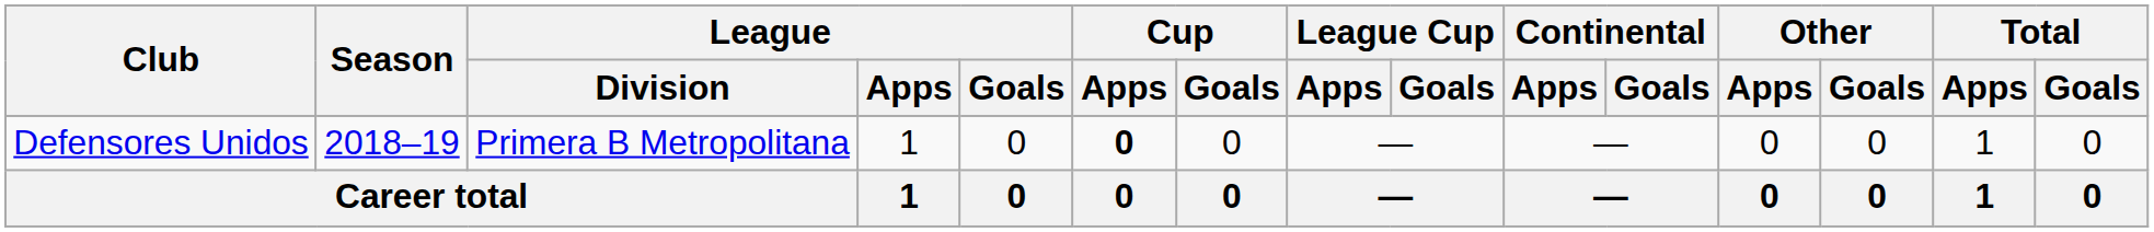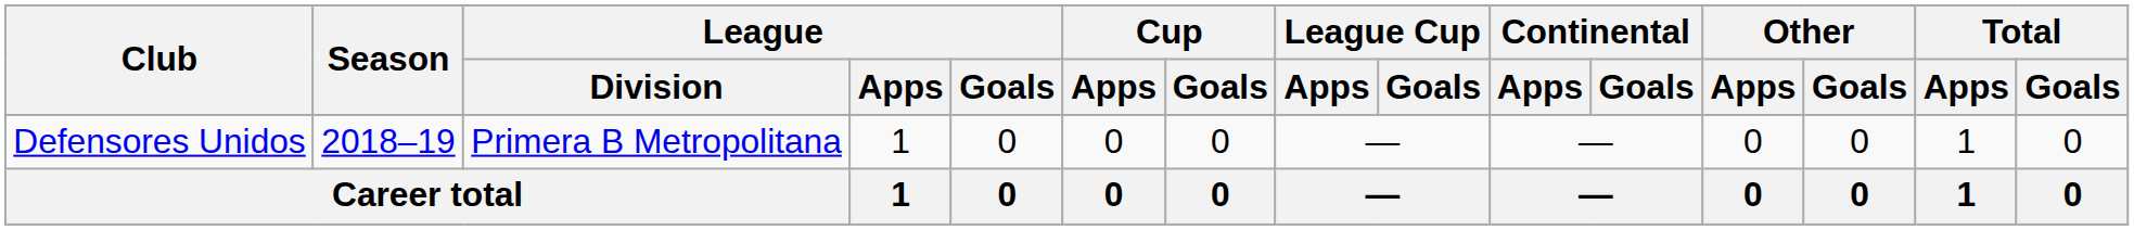Defensores Unidos | Cup / Apps: bold -> normal
